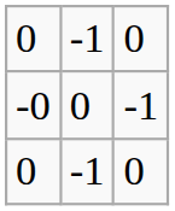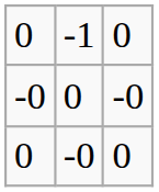row 2 | column 3: -1 -> -0
row 3 | column 2: -1 -> -0
